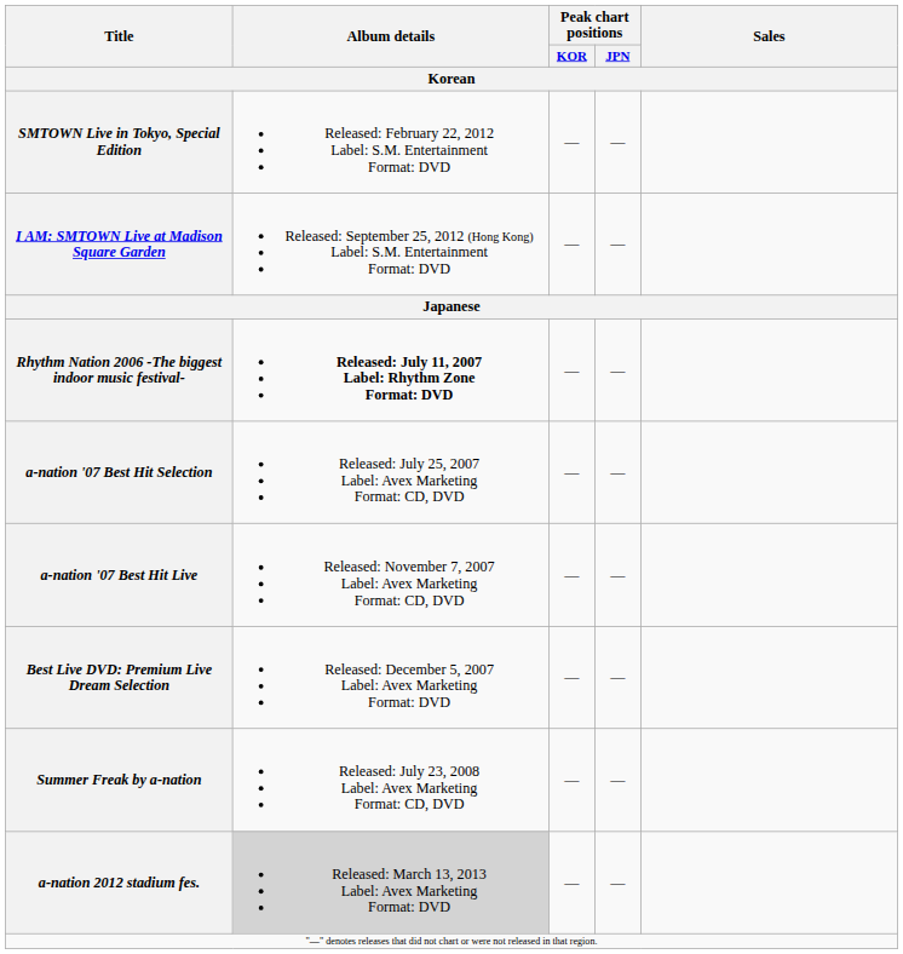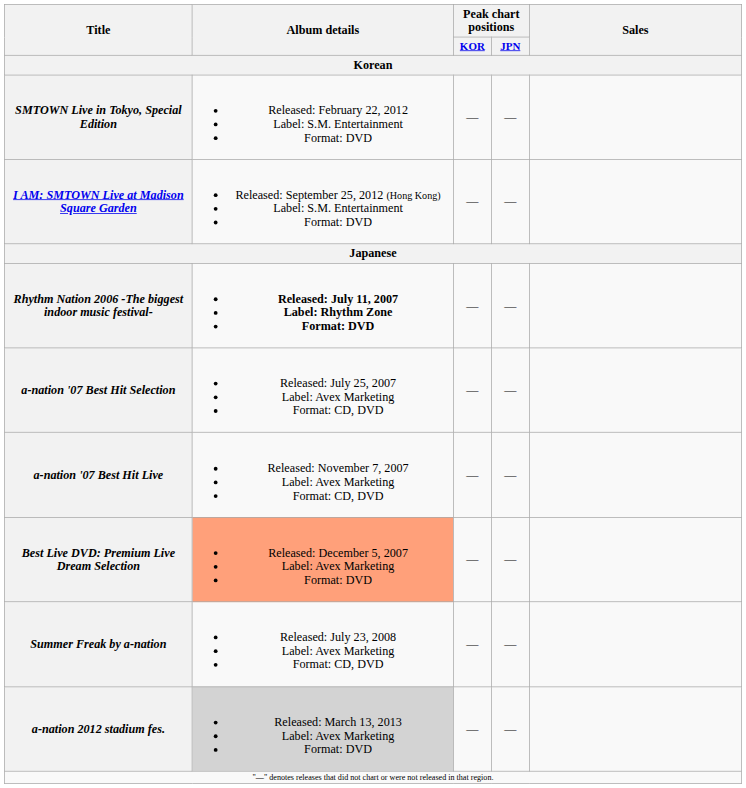Best Live DVD: Premium Live Dream Selection | Album details / Korean: no background -> lightsalmon background
